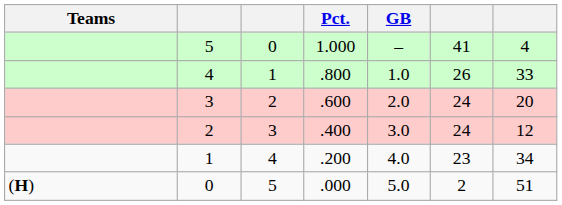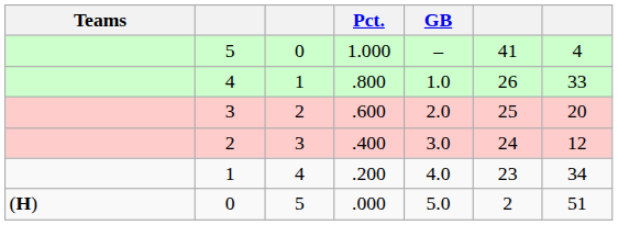row 4 | column 6: 24 -> 25
